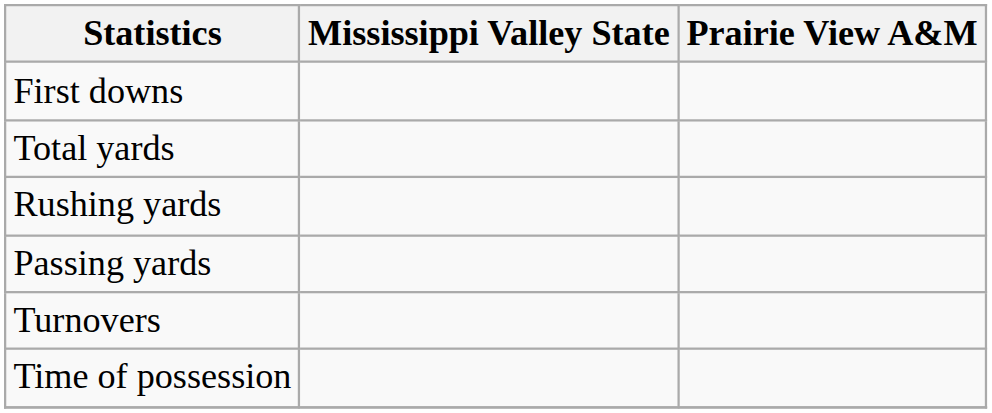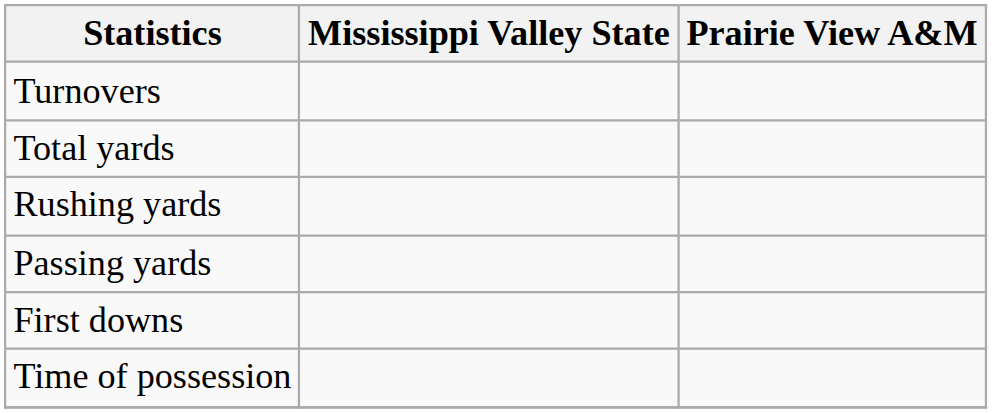rows swapped: First downs <-> Turnovers
